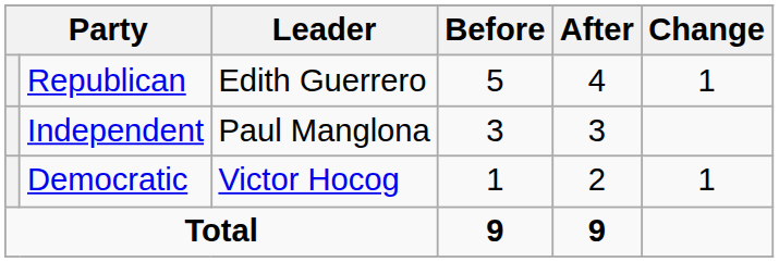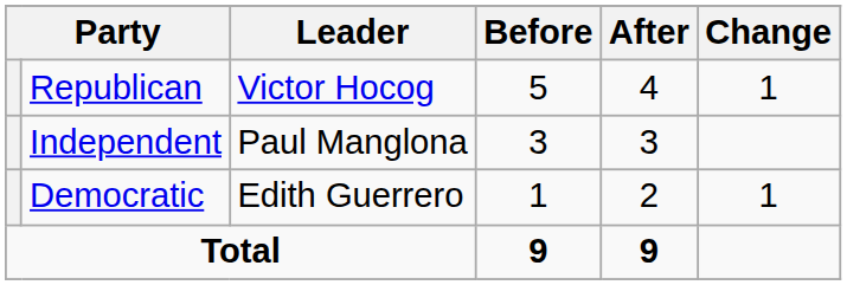Republican | Leader: Edith Guerrero -> Victor Hocog
Democratic | Leader: Victor Hocog -> Edith Guerrero
